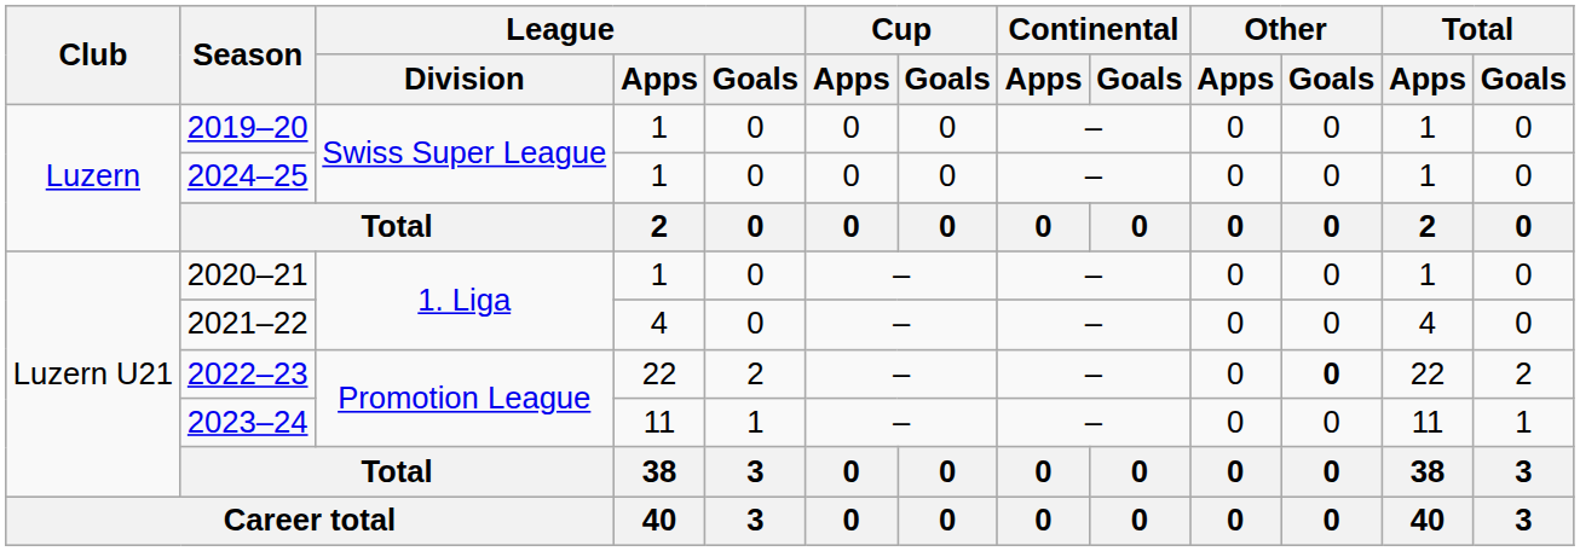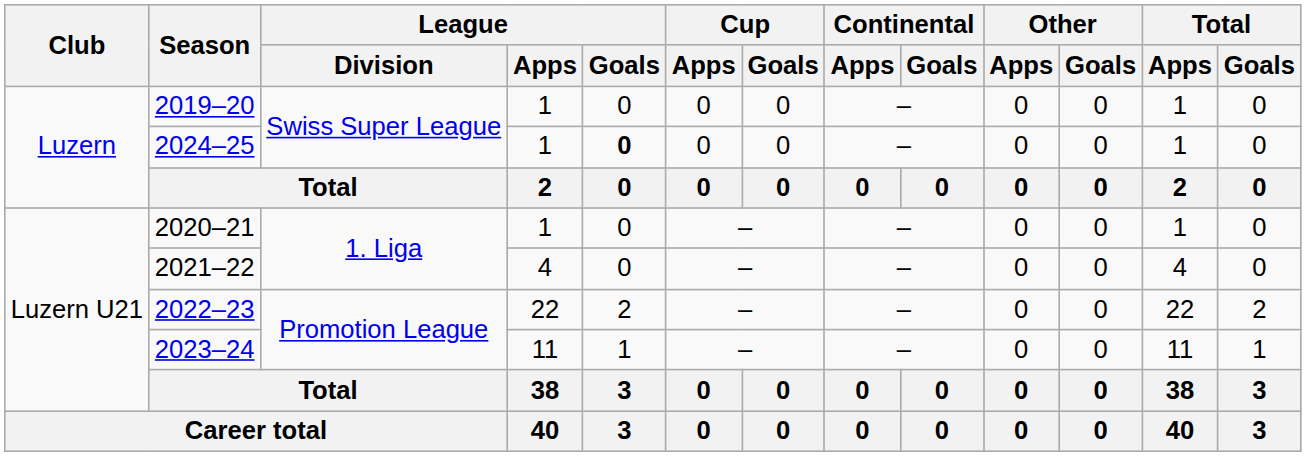2024–25 | League / Goals: normal -> bold
2022–23 | Other / Goals: bold -> normal
